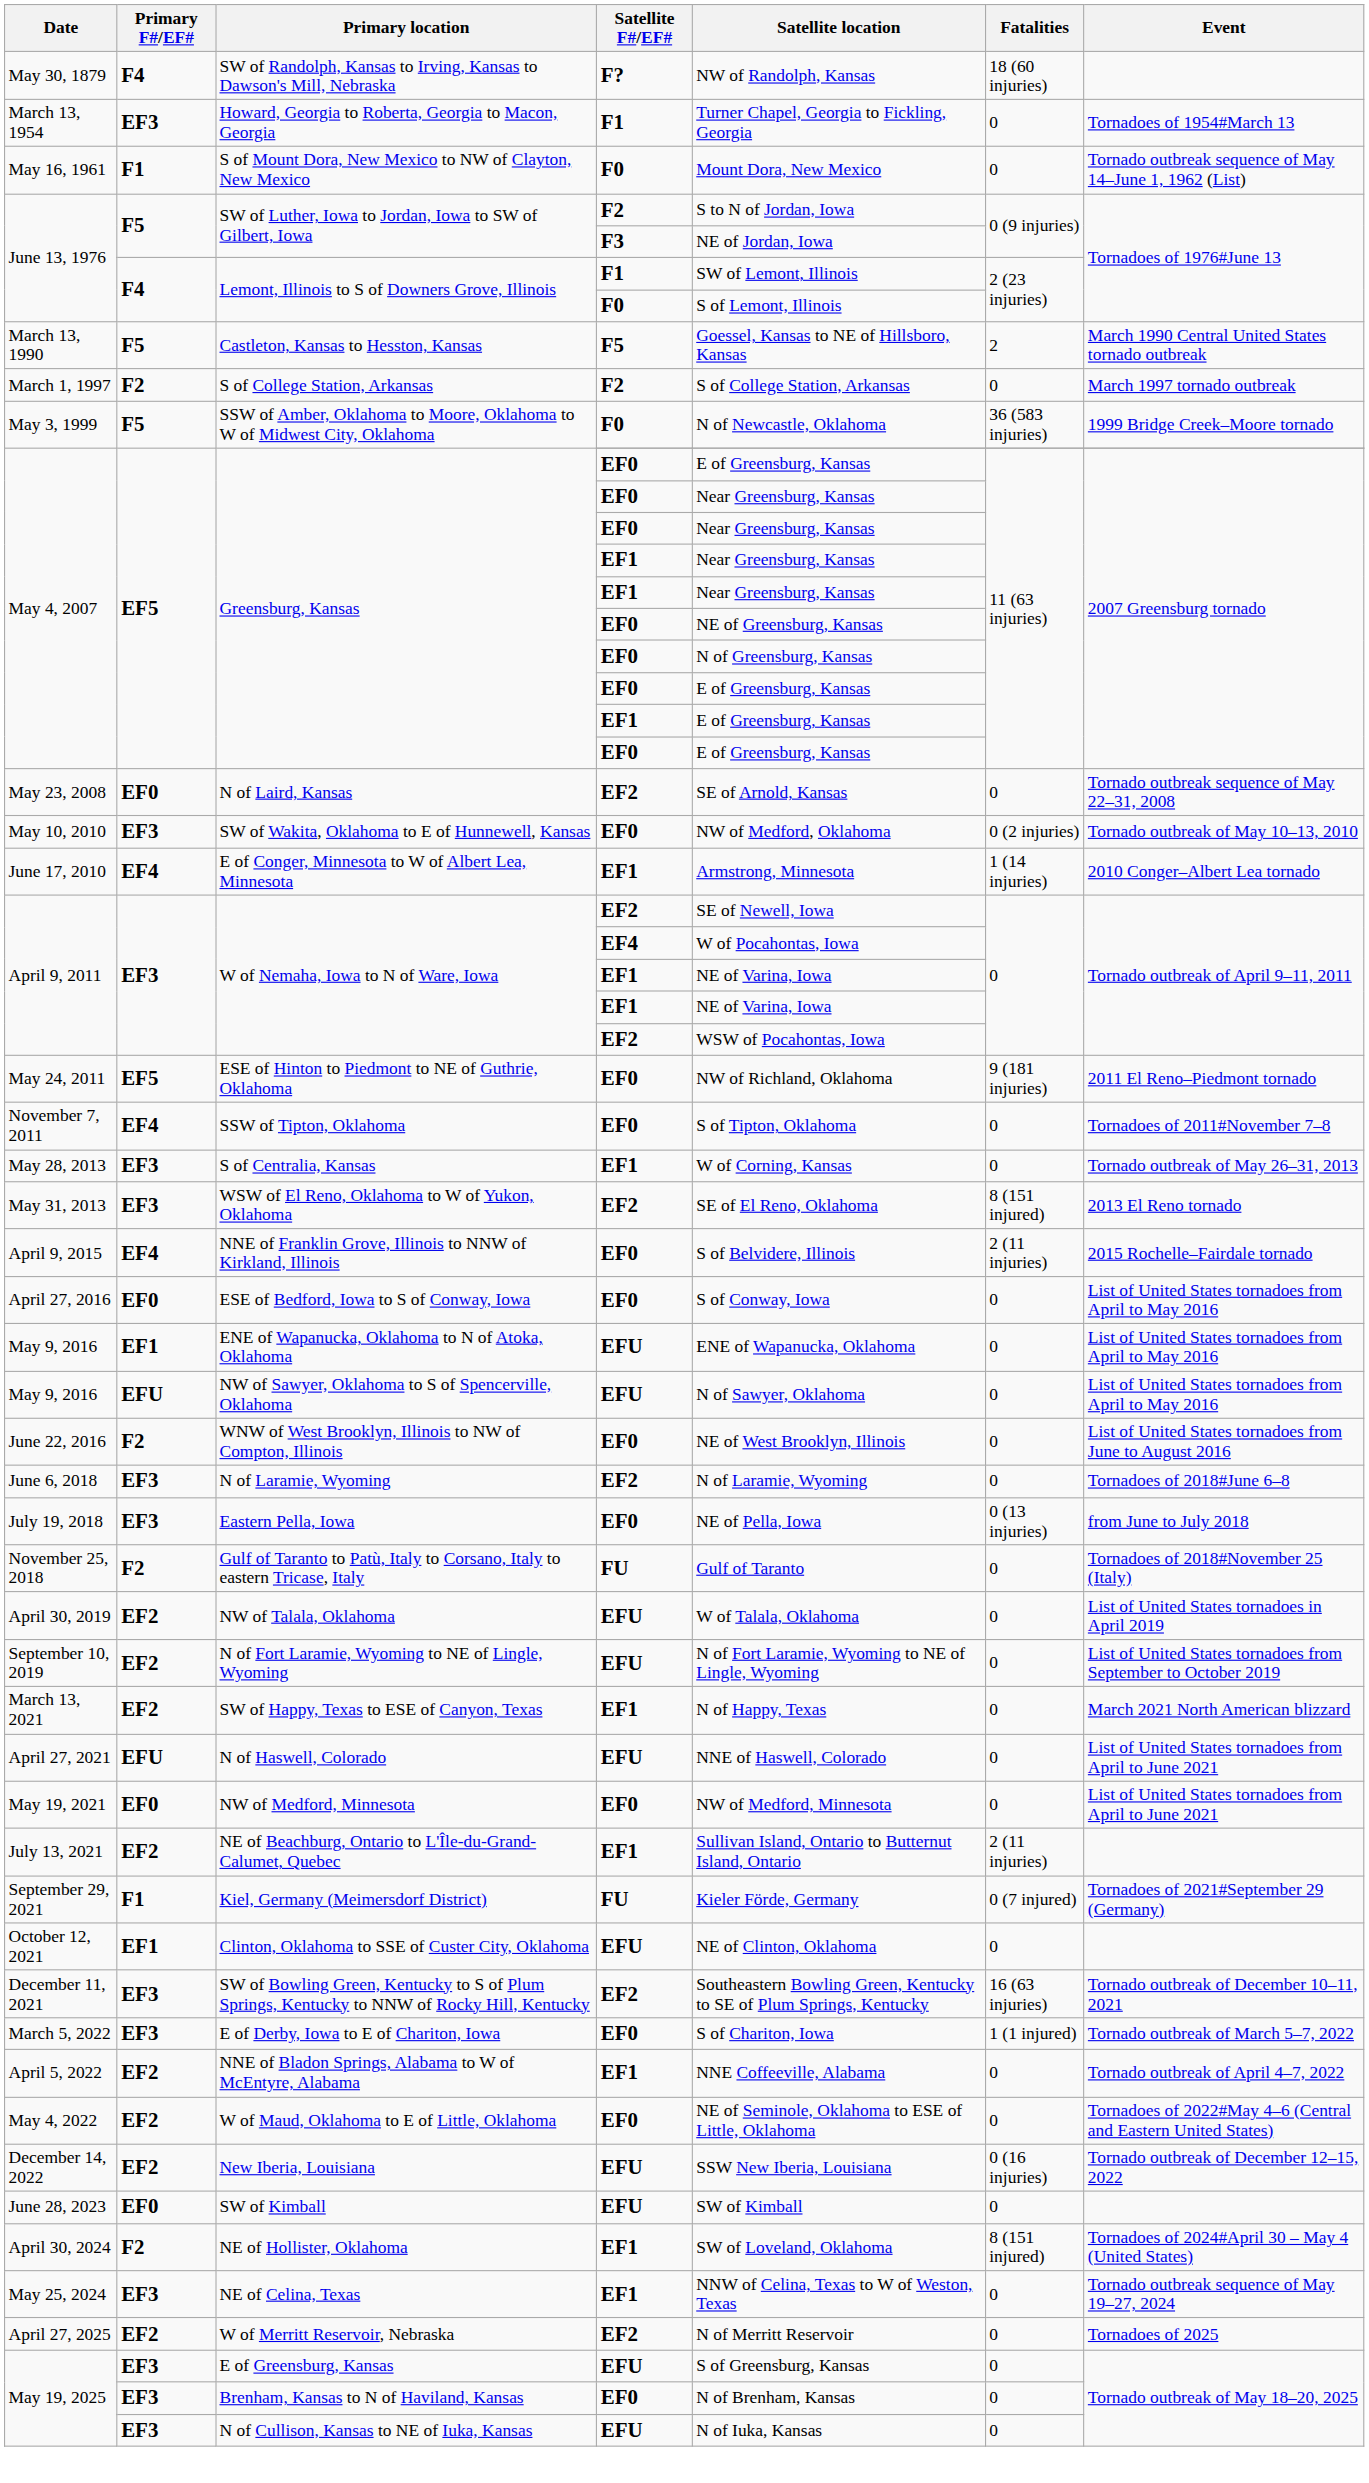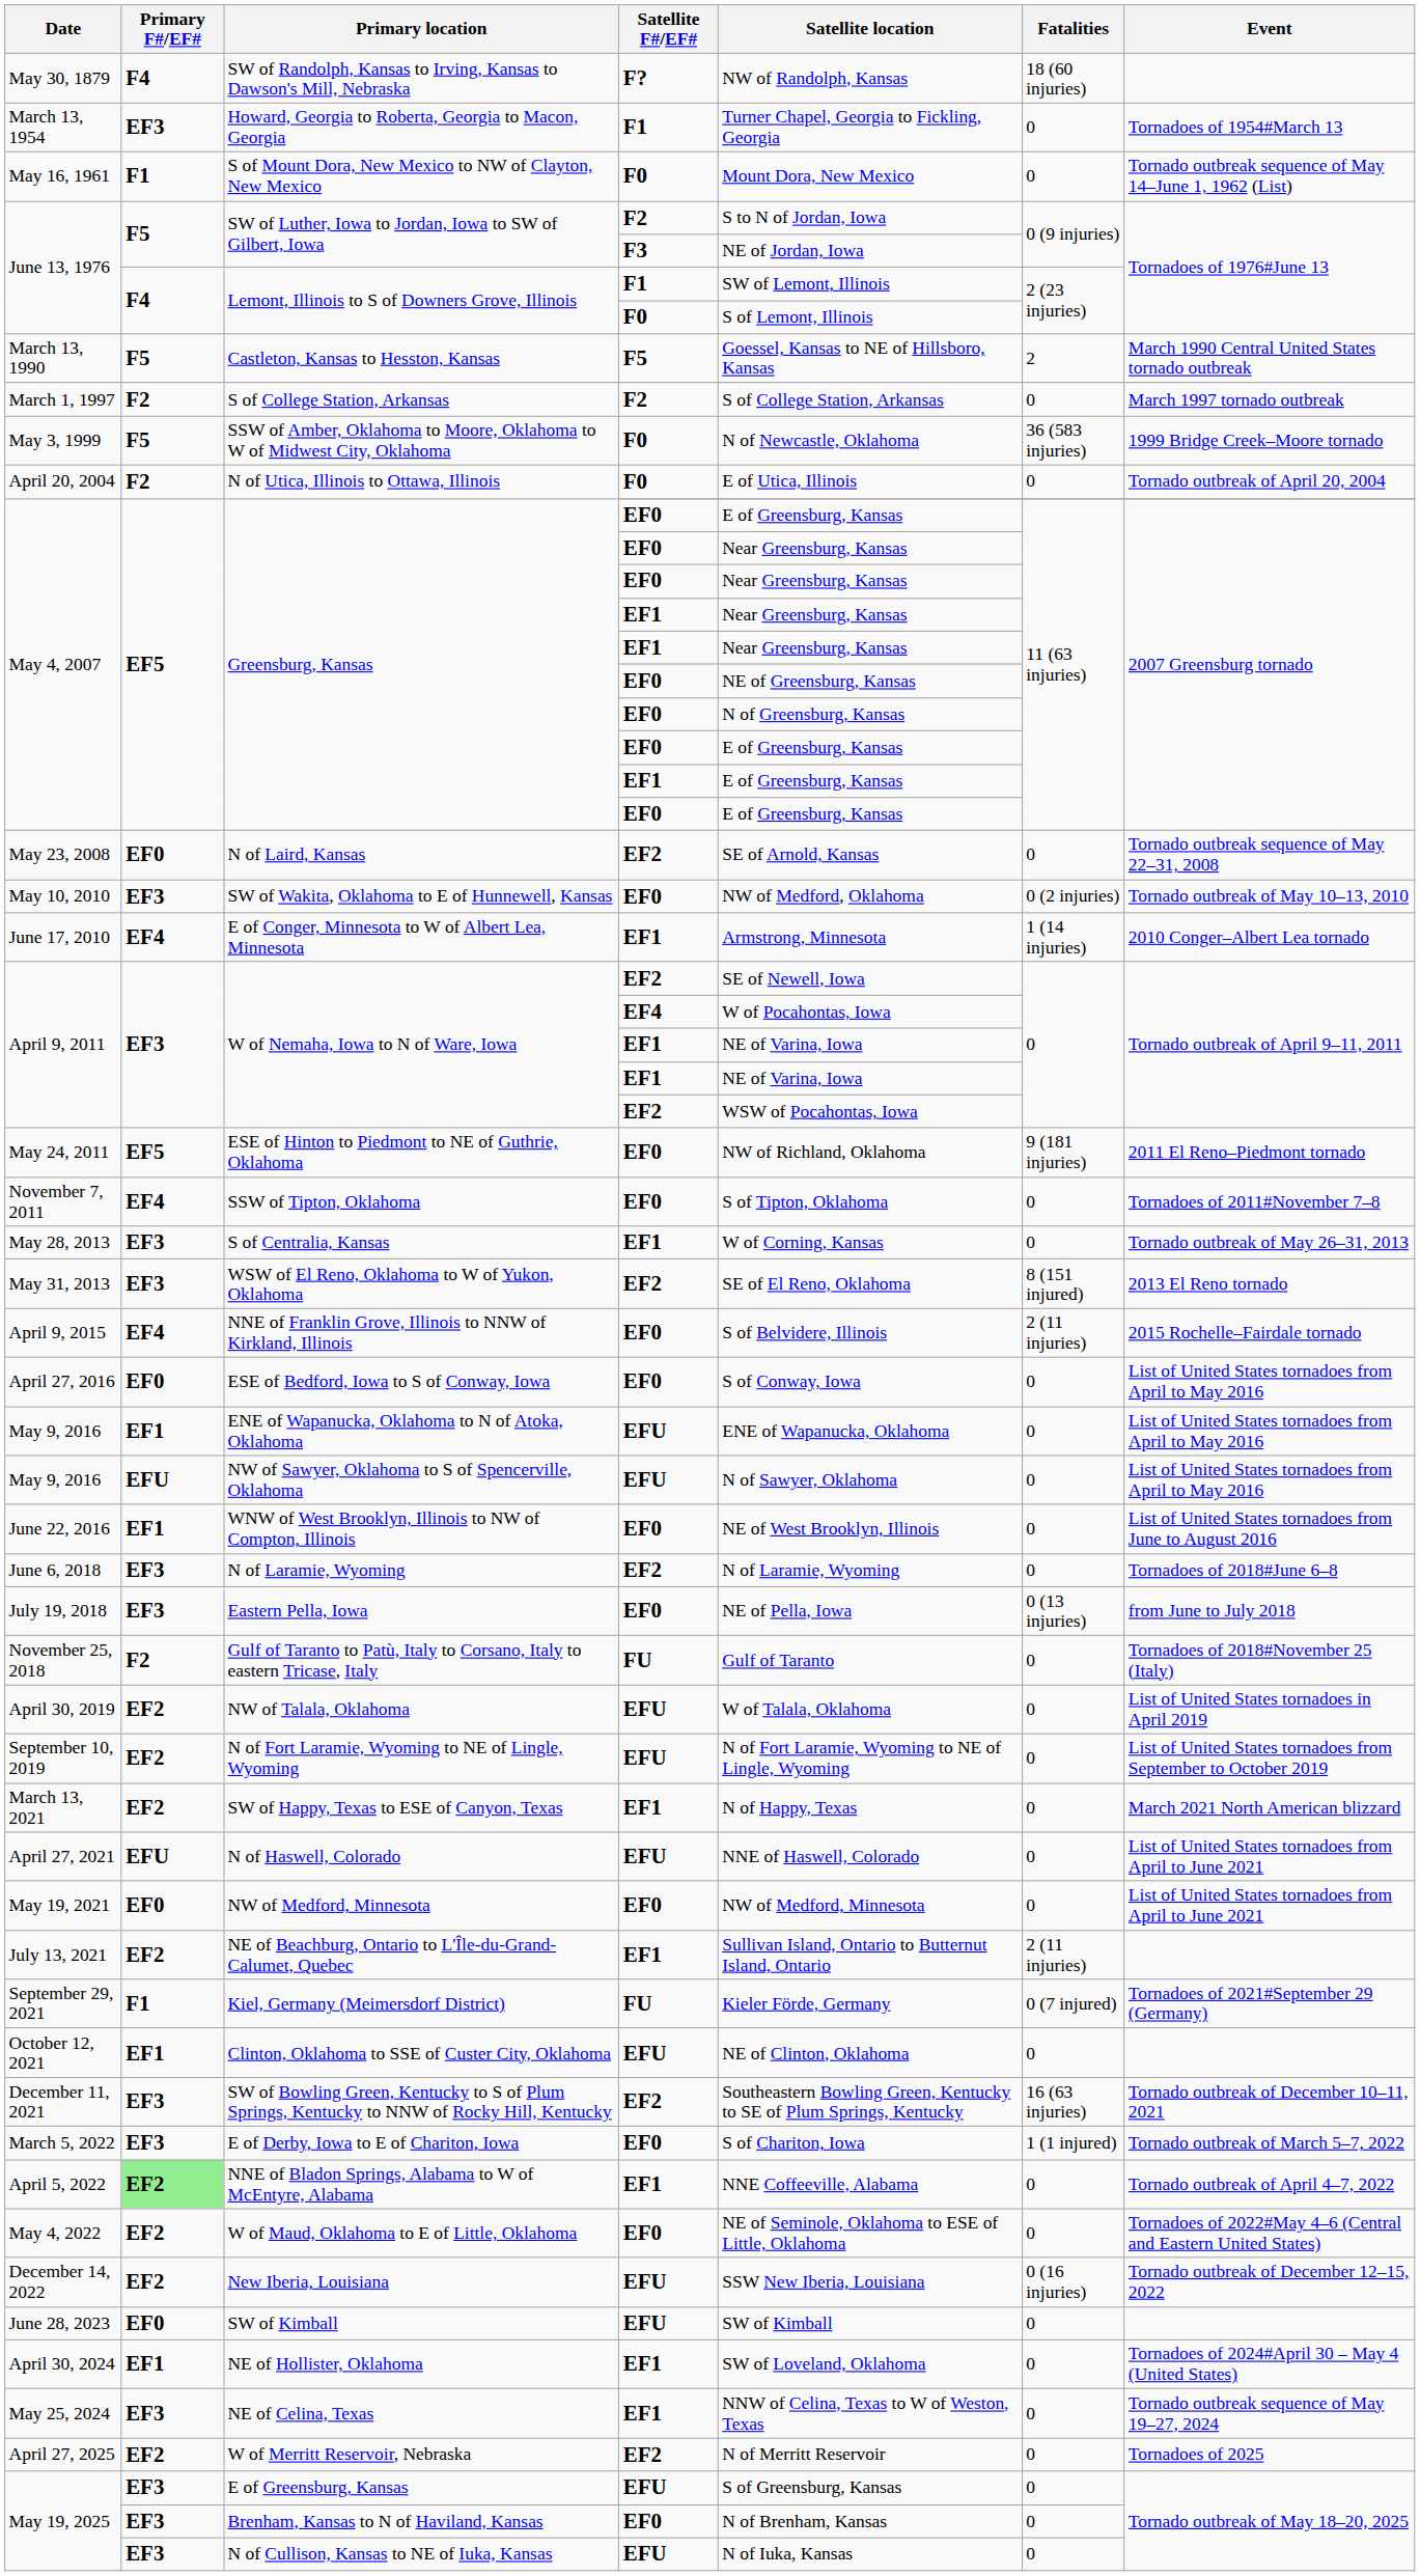+ row: April 20, 2004 | F2 | N of Utica, Illinois to Ottawa, Illinois | F0 | E of Utica, Illinois | 0 | Tornado outbreak of April 20, 2004
WNW of West Brooklyn, Illinois to NW of Compton, Illinois | Primary F#/EF#: F2 -> EF1
NNE of Bladon Springs, Alabama to W of McEntyre, Alabama | Primary F#/EF#: no background -> lightgreen background
NE of Hollister, Oklahoma | Primary F#/EF#: F2 -> EF1
NE of Hollister, Oklahoma | Fatalities: 8 (151 injured) -> 0
